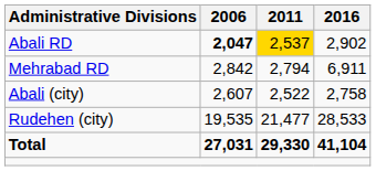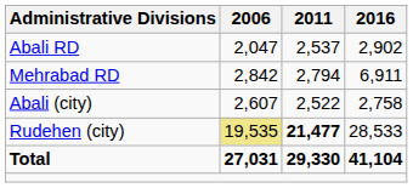Abali RD | 2006: bold -> normal
Abali RD | 2011: gold background -> no background
Rudehen (city) | 2006: no background -> khaki background
Rudehen (city) | 2011: normal -> bold
